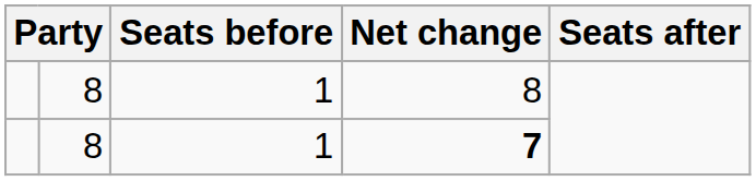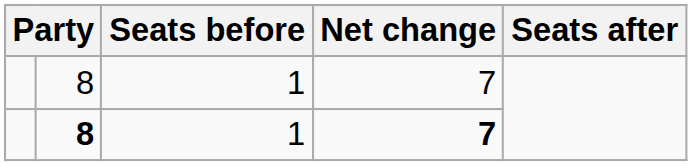row 2 | Net change: 8 -> 7
row 3 | column 2: normal -> bold
